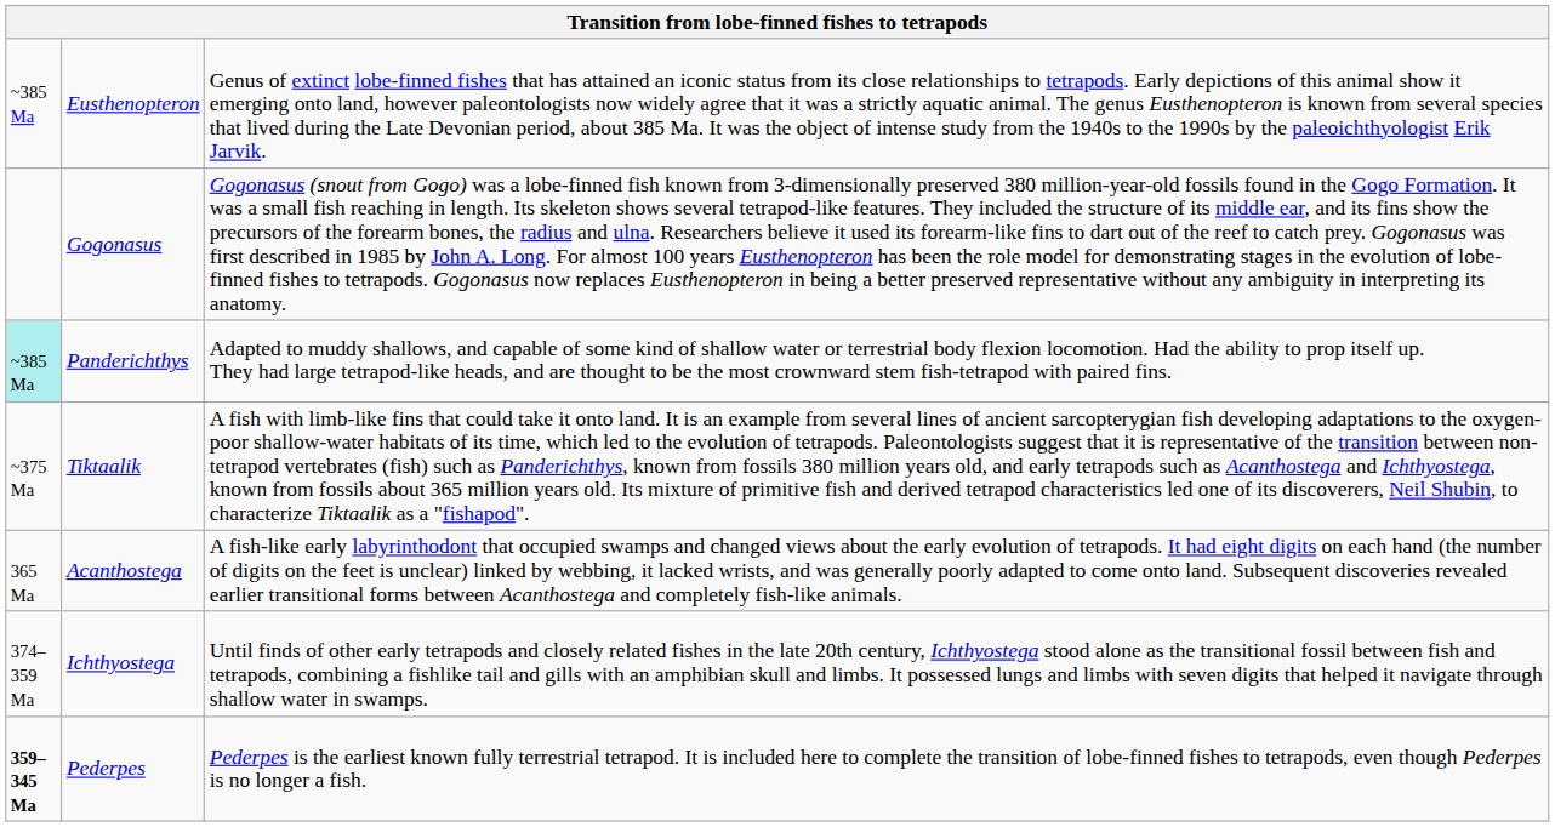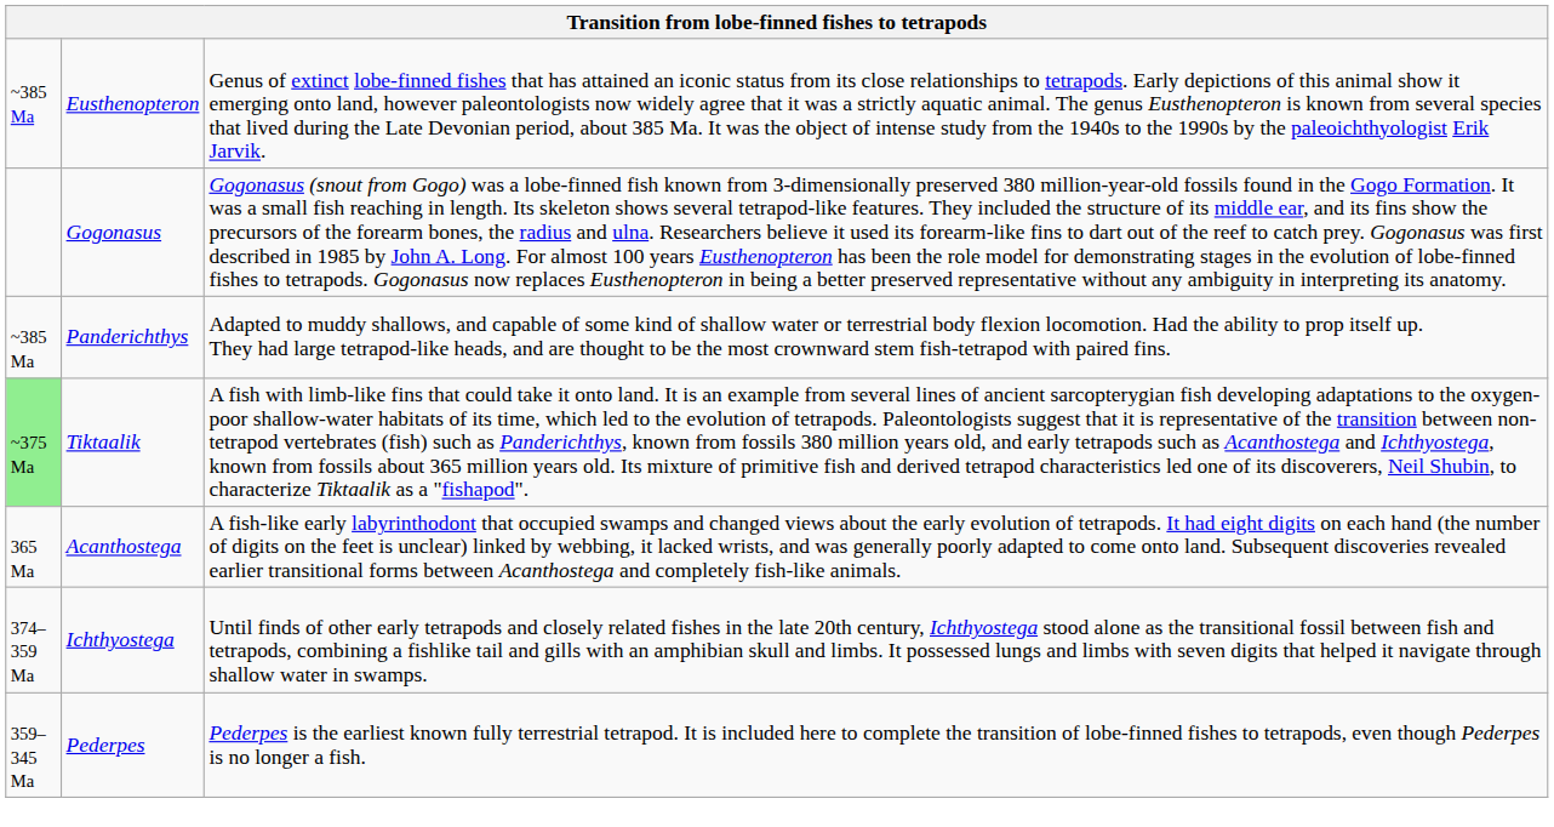Panderichthys | column 1: paleturquoise background -> no background
Tiktaalik | column 1: no background -> lightgreen background
Pederpes | column 1: bold -> normal
